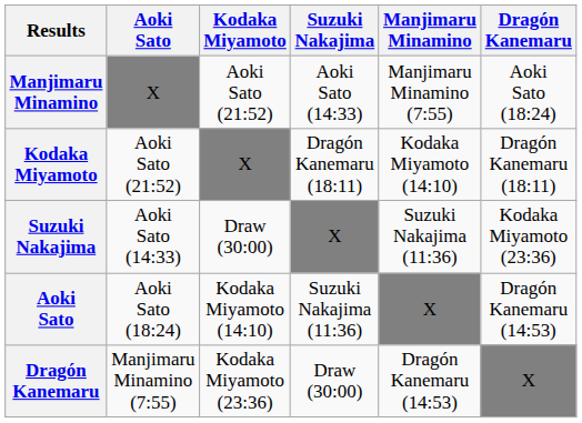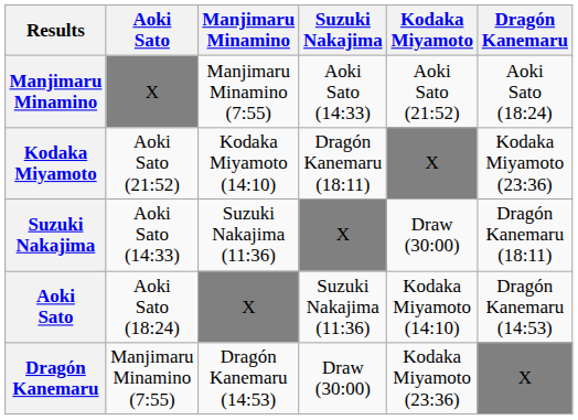columns swapped: Kodaka Miyamoto <-> Manjimaru Minamino
row 3 | Dragón Kanemaru: Dragón Kanemaru (18:11) -> Kodaka Miyamoto (23:36)
row 4 | Dragón Kanemaru: Kodaka Miyamoto (23:36) -> Dragón Kanemaru (18:11)
